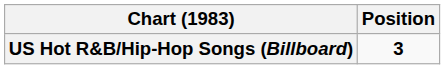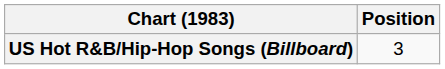US Hot R&B/Hip-Hop Songs (Billboard) | Position: bold -> normal
